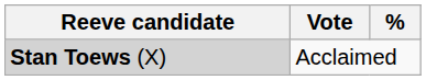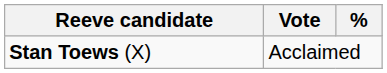Stan Toews (X) | Reeve candidate: lightgrey background -> no background
